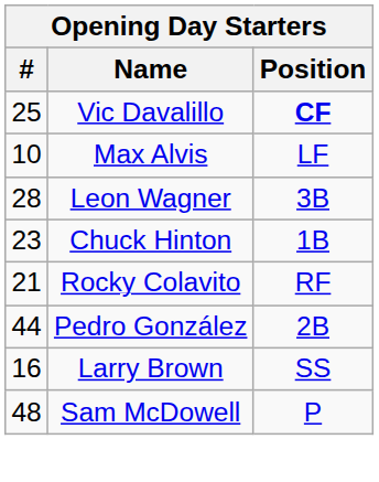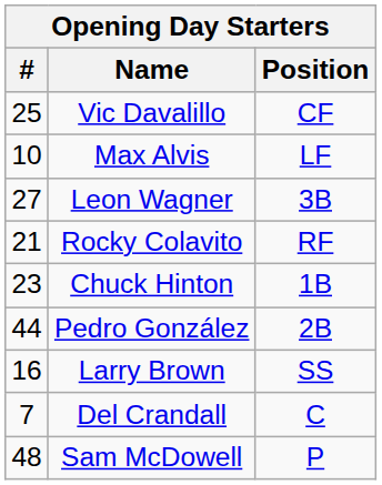Vic Davalillo | Position: bold -> normal
Leon Wagner | #: 28 -> 27
rows swapped: Rocky Colavito <-> Chuck Hinton
+ row: 7 | Del Crandall | C
